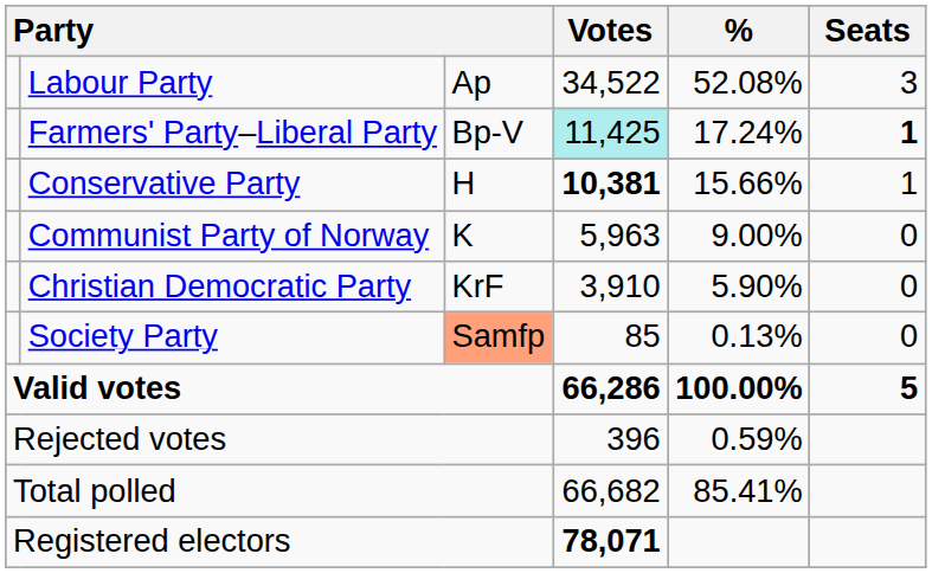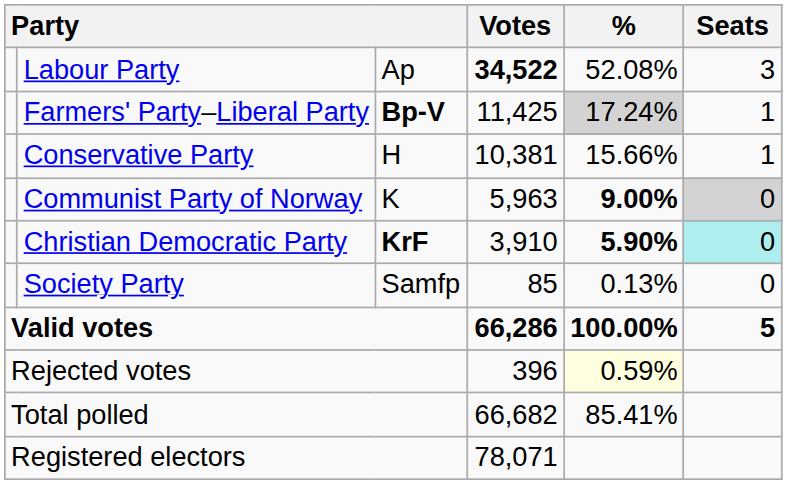Labour Party | Votes: normal -> bold
Farmers' Party–Liberal Party | column 3: normal -> bold
Farmers' Party–Liberal Party | Votes: paleturquoise background -> no background
Farmers' Party–Liberal Party | %: no background -> lightgrey background
Farmers' Party–Liberal Party | Seats: bold -> normal
Conservative Party | Votes: bold -> normal
Communist Party of Norway | %: normal -> bold
Communist Party of Norway | Seats: no background -> lightgrey background
Christian Democratic Party | column 3: normal -> bold
Christian Democratic Party | %: normal -> bold
Christian Democratic Party | Seats: no background -> paleturquoise background
Society Party | column 3: lightsalmon background -> no background
Rejected votes | %: no background -> lightyellow background
Registered electors | Votes: bold -> normal
